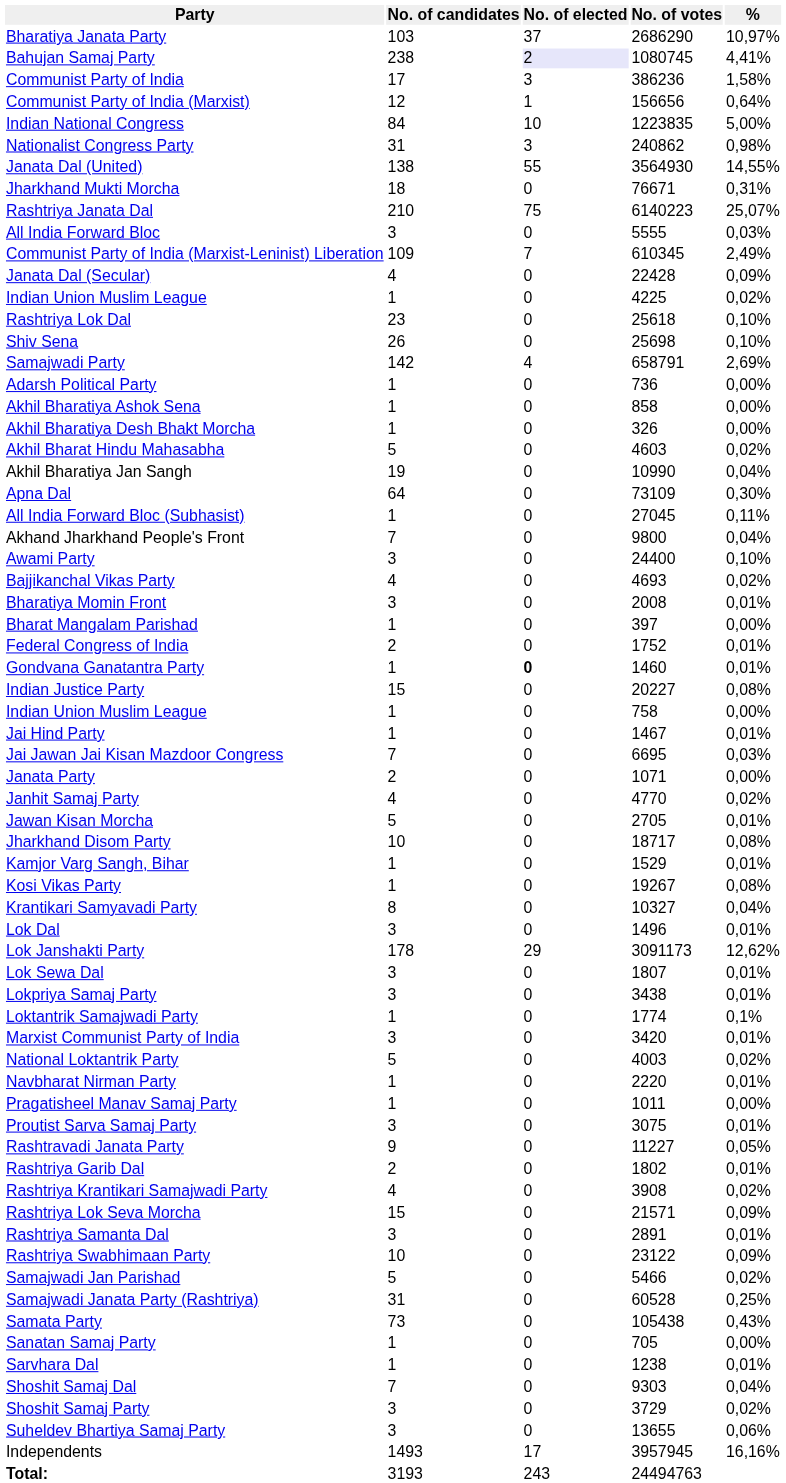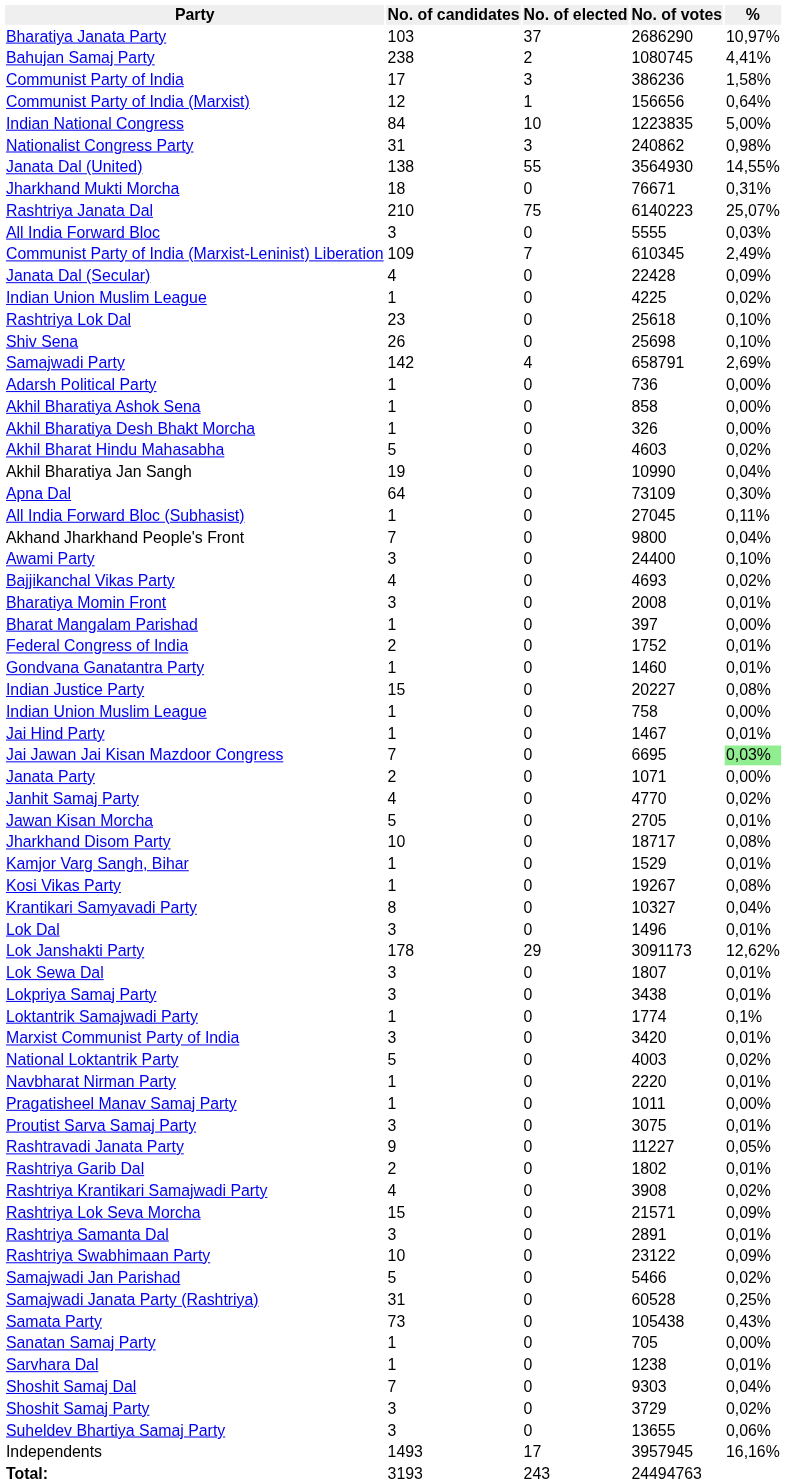Bahujan Samaj Party | No. of elected: lavender background -> no background
Gondvana Ganatantra Party | No. of elected: bold -> normal
Jai Jawan Jai Kisan Mazdoor Congress | %: no background -> lightgreen background
